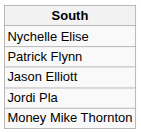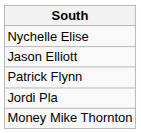row 3 | column 1: Patrick Flynn -> Jason Elliott
row 4 | column 1: Jason Elliott -> Patrick Flynn
